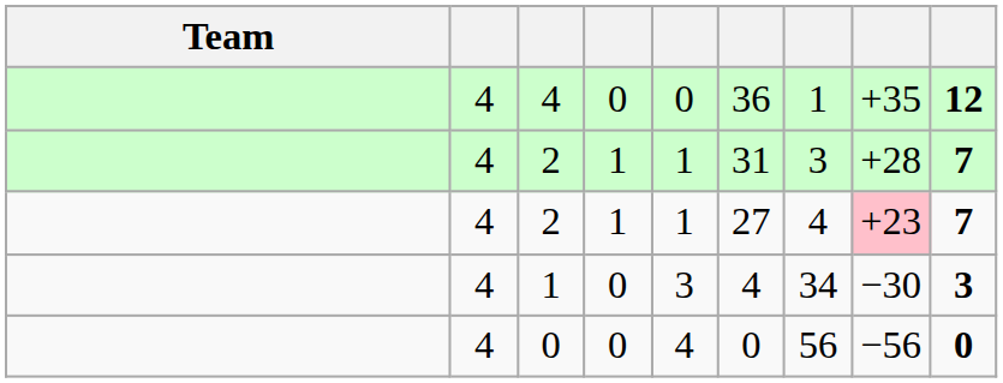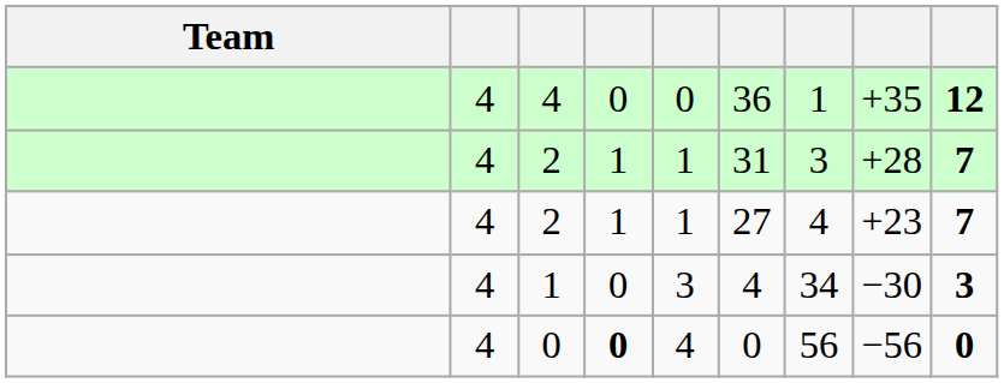row 4 | column 8: pink background -> no background
row 6 | column 4: normal -> bold
